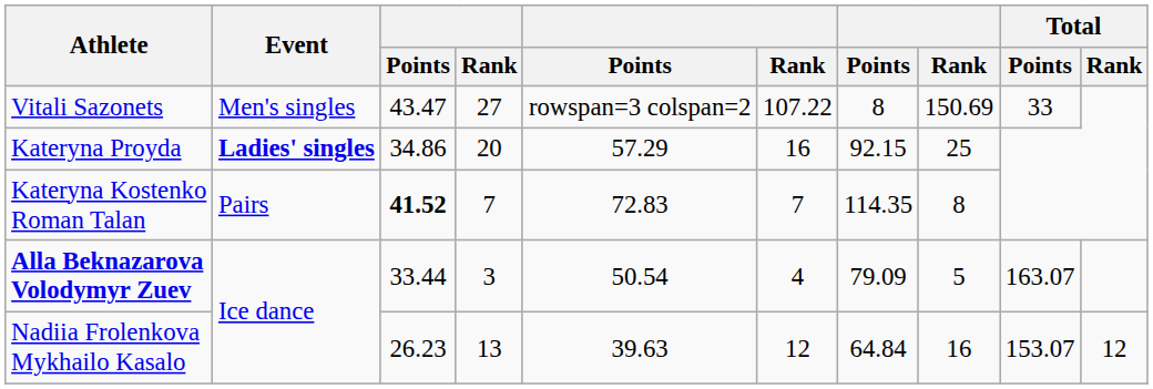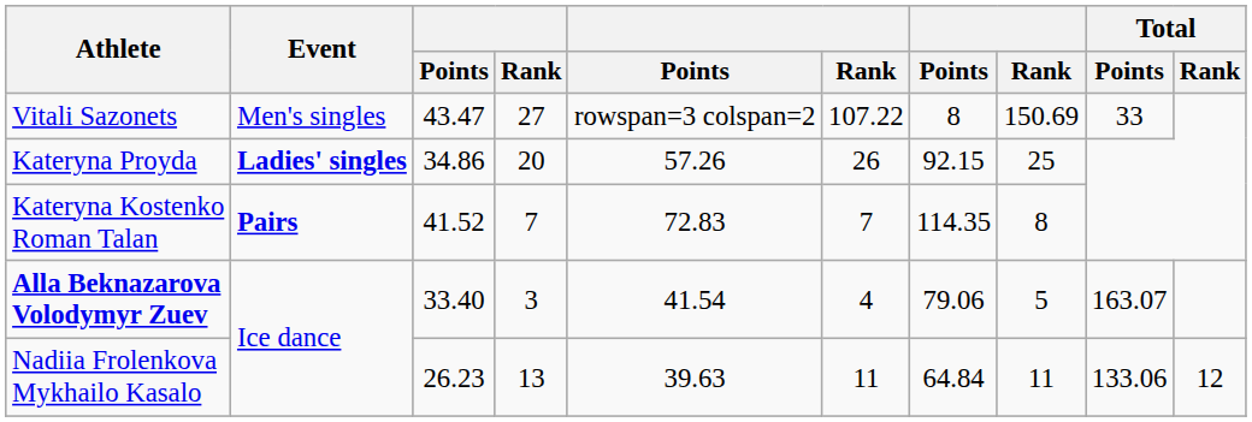Kateryna Proyda | column 5: 57.29 -> 57.26
Kateryna Proyda | column 6: 16 -> 26
Kateryna Kostenko Roman Talan | Event: normal -> bold
Kateryna Kostenko Roman Talan | column 3: bold -> normal
Alla Beknazarova Volodymyr Zuev | column 3: 33.44 -> 33.40
Alla Beknazarova Volodymyr Zuev | column 5: 50.54 -> 41.54
Alla Beknazarova Volodymyr Zuev | column 7: 79.09 -> 79.06
Nadiia Frolenkova Mykhailo Kasalo | column 6: 12 -> 11
Nadiia Frolenkova Mykhailo Kasalo | column 8: 16 -> 11
Nadiia Frolenkova Mykhailo Kasalo | Total / Points: 153.07 -> 133.06
